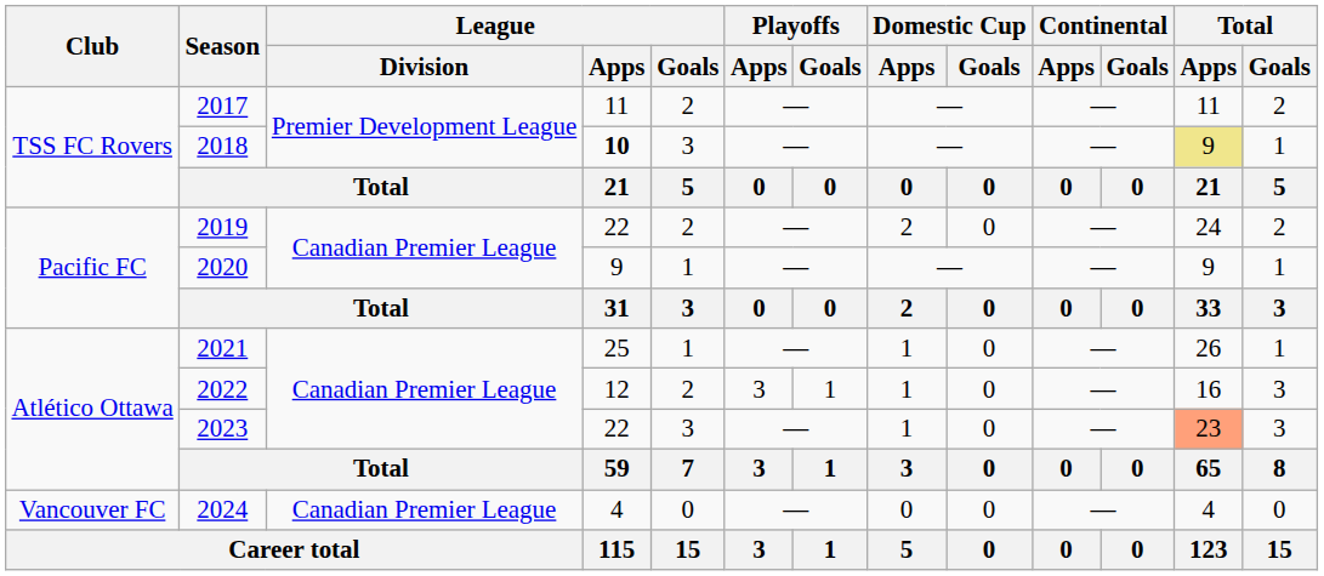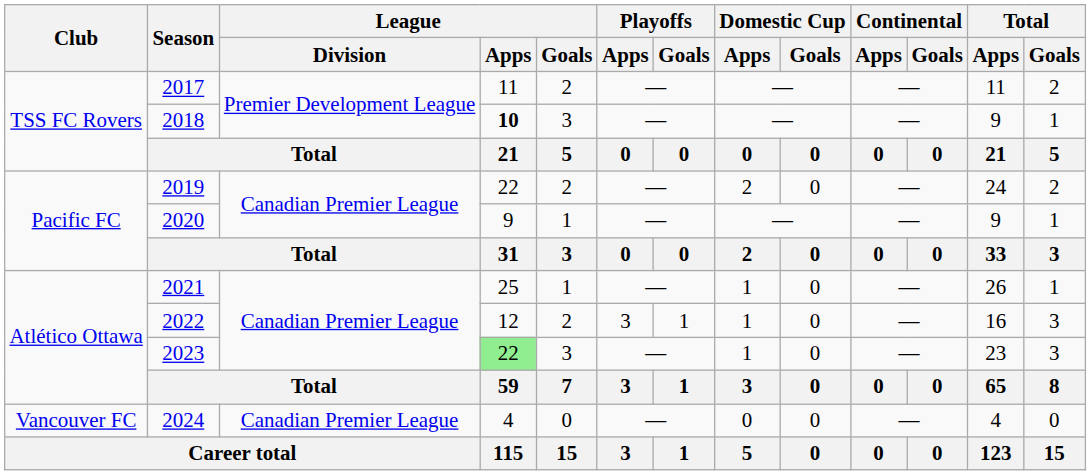2018 | Total / Apps: khaki background -> no background
2023 | League / Apps: no background -> lightgreen background
2023 | Total / Apps: lightsalmon background -> no background
